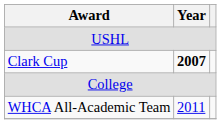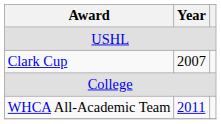Clark Cup | Year: bold -> normal
